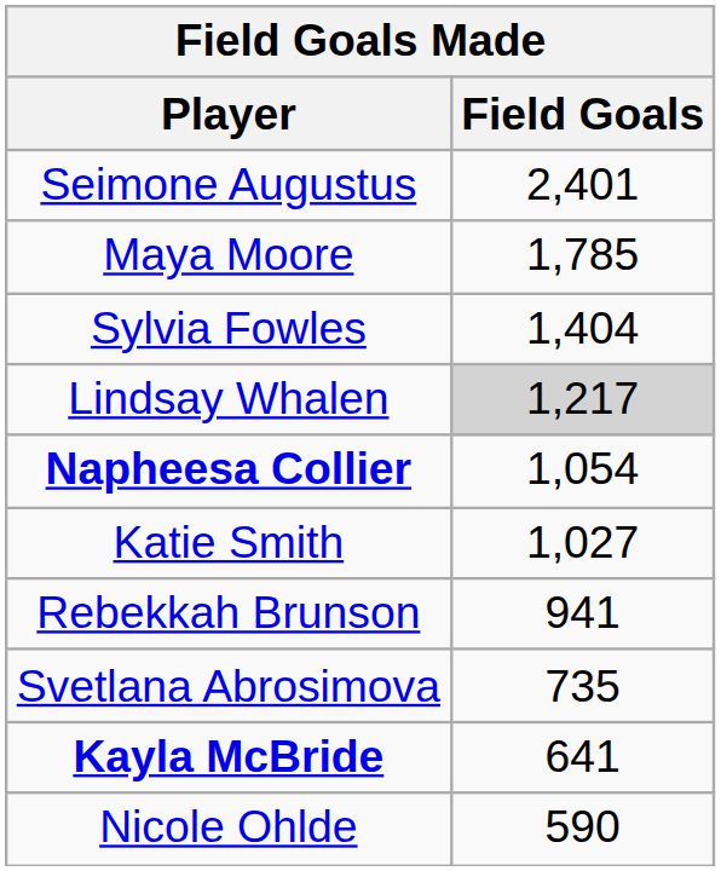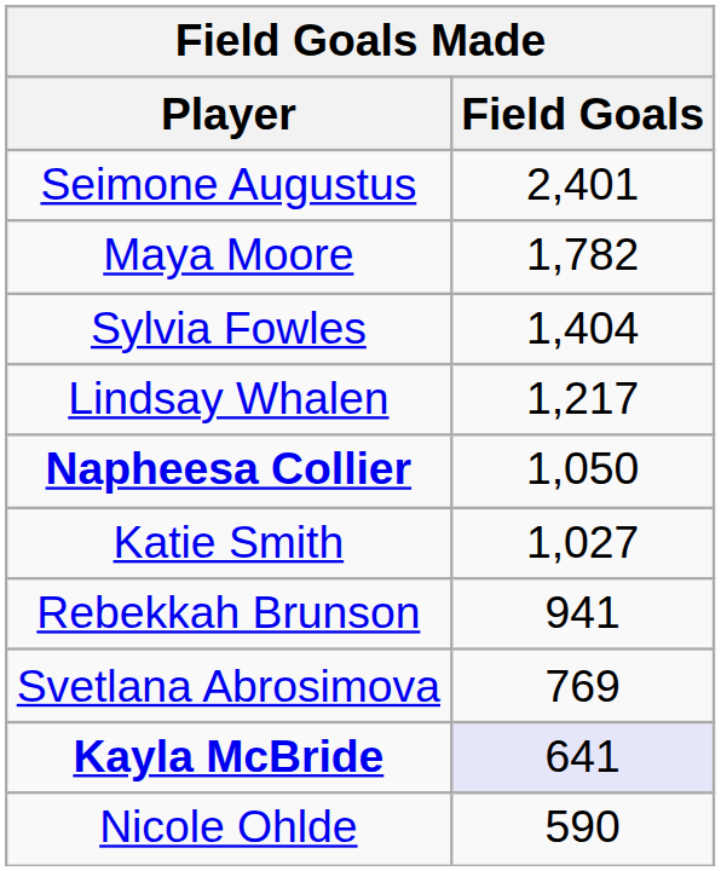Maya Moore | Field Goals: 1,785 -> 1,782
Lindsay Whalen | Field Goals: lightgrey background -> no background
Napheesa Collier | Field Goals: 1,054 -> 1,050
Svetlana Abrosimova | Field Goals: 735 -> 769
Kayla McBride | Field Goals: no background -> lavender background
